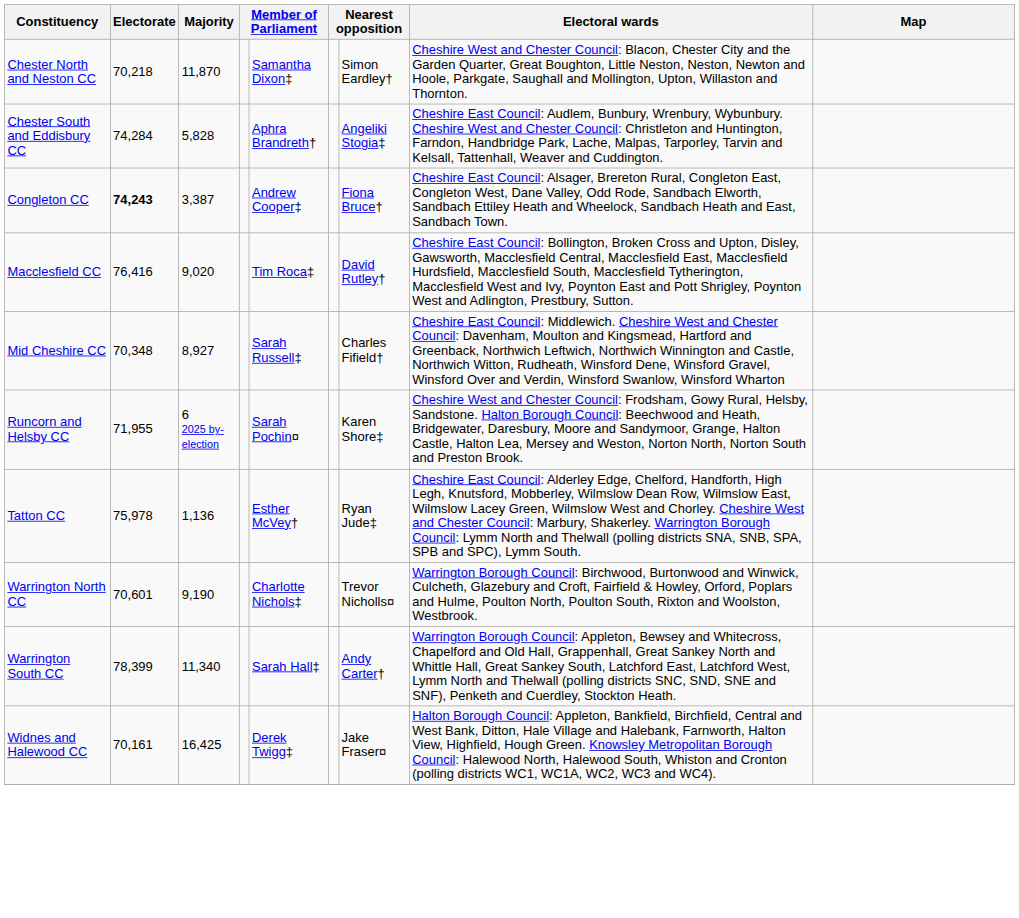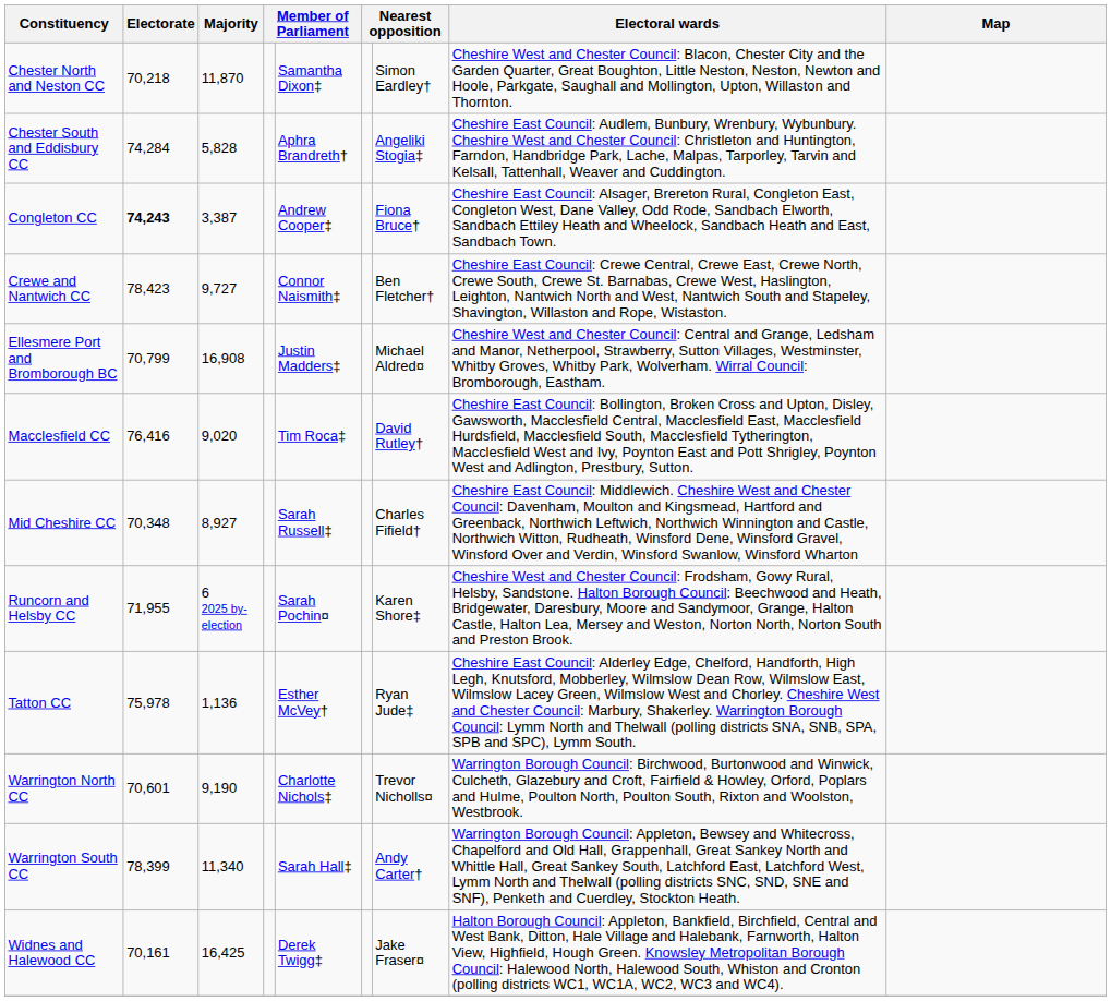+ row: Crewe and Nantwich CC | 78,423 | 9,727 | Connor Naismith‡ | Ben Fletcher† | Cheshire East Council: Crewe Central, Crewe East, Crewe North, Crewe South, Crewe St. Barnabas, Crewe West, Haslington, Leighton, Nantwich North and West, Nantwich South and Stapeley, Shavington, Willaston and Rope, Wistaston.
+ row: Ellesmere Port and Bromborough BC | 70,799 | 16,908 | Justin Madders‡ | Michael Aldred¤ | Cheshire West and Chester Council: Central and Grange, Ledsham and Manor, Netherpool, Strawberry, Sutton Villages, Westminster, Whitby Groves, Whitby Park, Wolverham. Wirral Council: Bromborough, Eastham.
